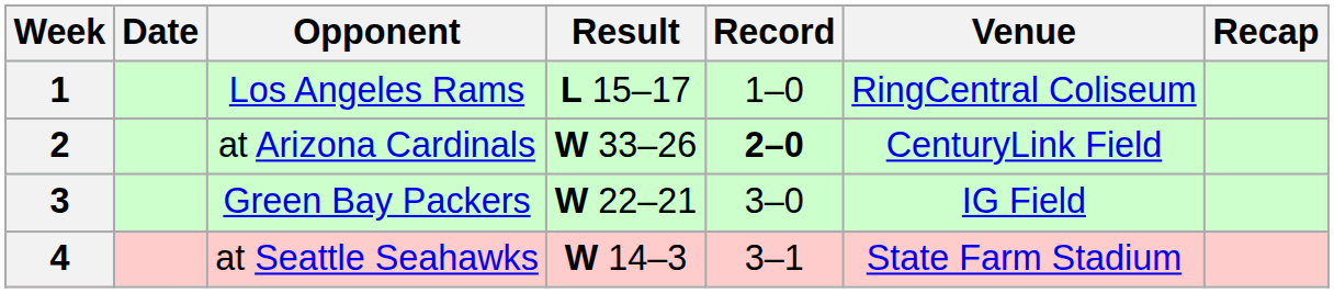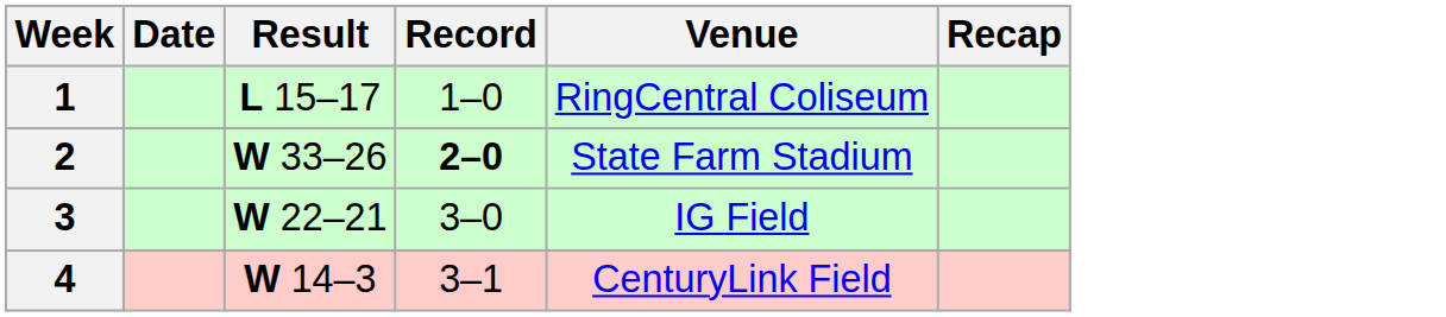- column: Opponent | Los Angeles Rams | at Arizona Cardinals | Green Bay Packers | at Seattle Seahawks
2 | Venue: CenturyLink Field -> State Farm Stadium
4 | Venue: State Farm Stadium -> CenturyLink Field
